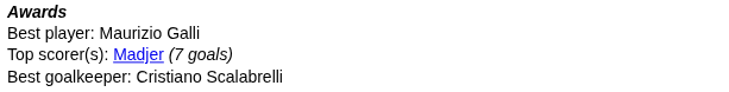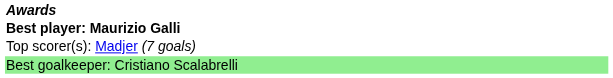Best player: Maurizio Galli | Awards: normal -> bold
Best goalkeeper: Cristiano Scalabrelli | Awards: no background -> lightgreen background
